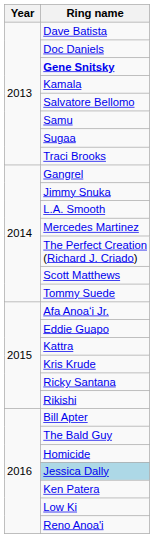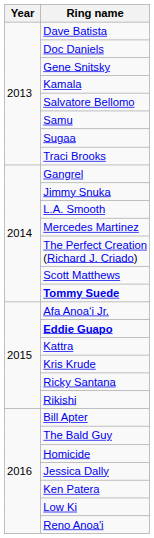Gene Snitsky | Ring name: bold -> normal
Tommy Suede | Ring name: normal -> bold
Eddie Guapo | Ring name: normal -> bold
Jessica Dally | Ring name: lightblue background -> no background
